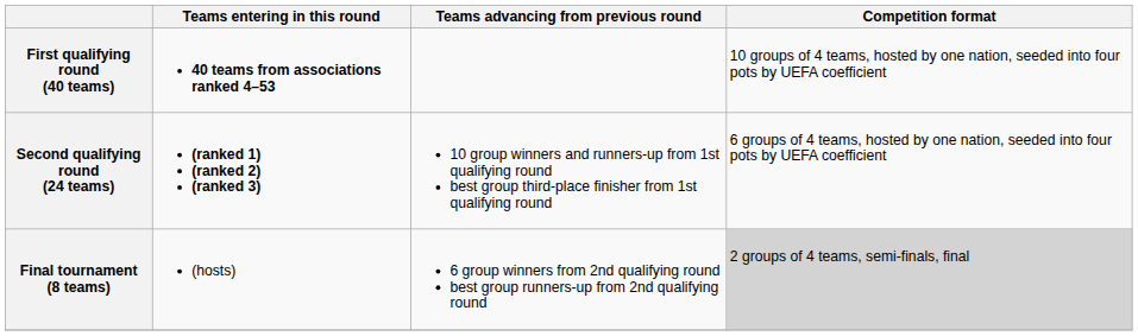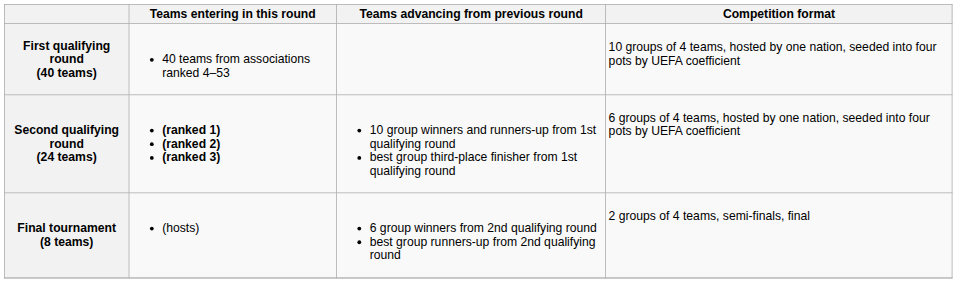First qualifying round (40 teams) | Teams entering in this round: bold -> normal
Final tournament (8 teams) | Competition format: lightgrey background -> no background
